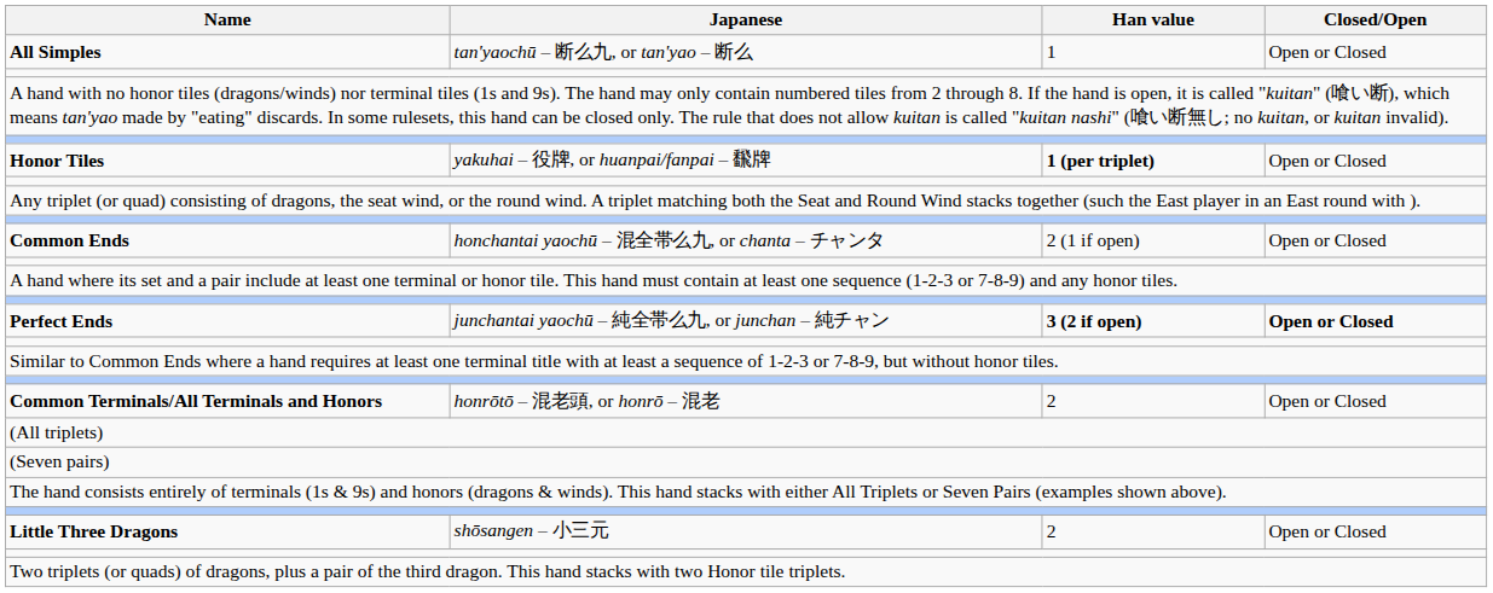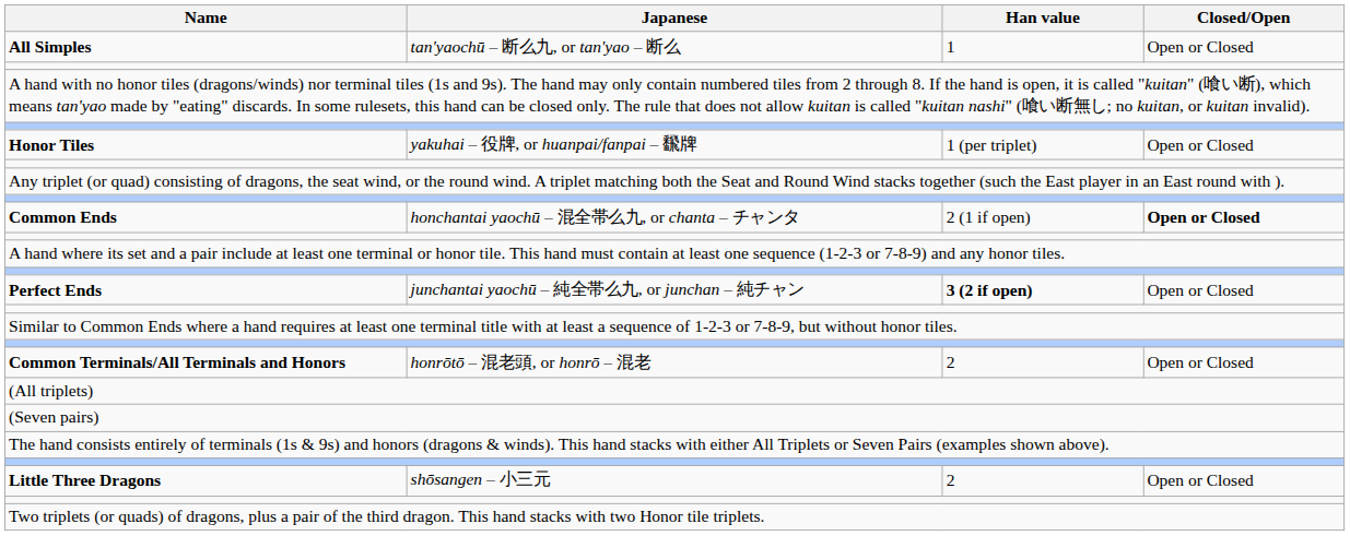Honor Tiles | Han value: bold -> normal
Common Ends | Closed/Open: normal -> bold
Perfect Ends | Closed/Open: bold -> normal
